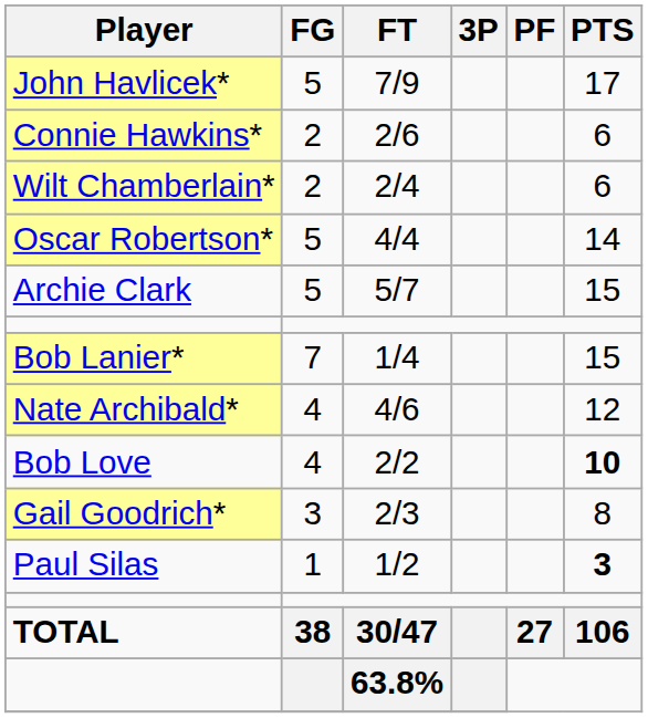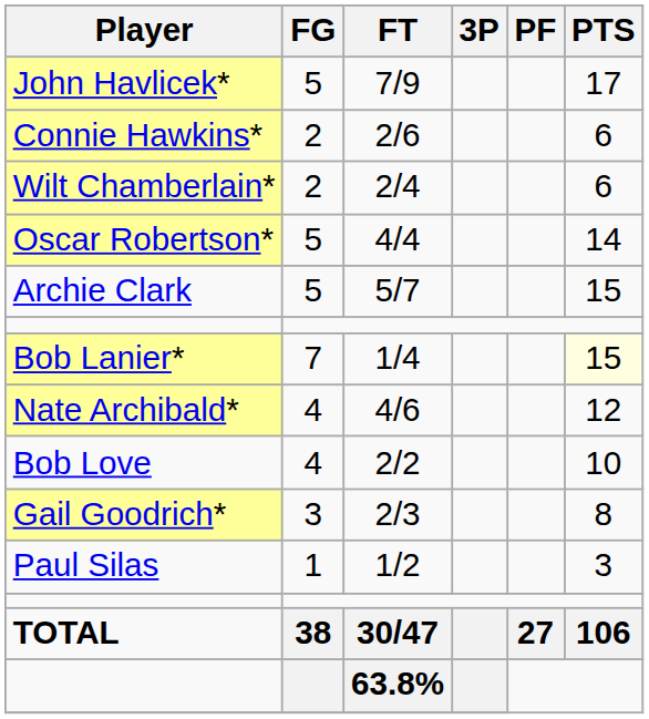1/4 | PTS: no background -> lightyellow background
2/2 | PTS: bold -> normal
1/2 | PTS: bold -> normal
